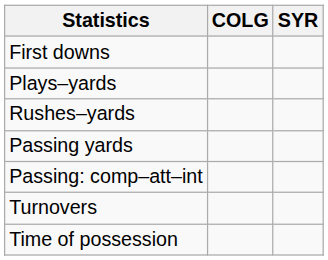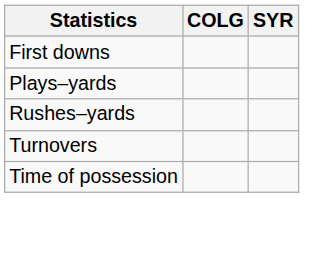- row: Passing yards
- row: Passing: comp–att–int
